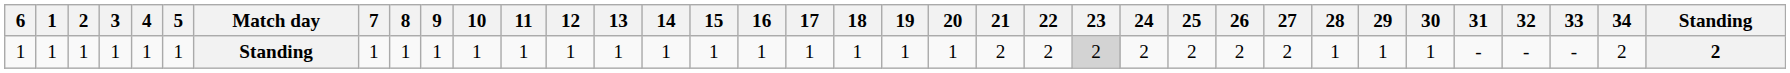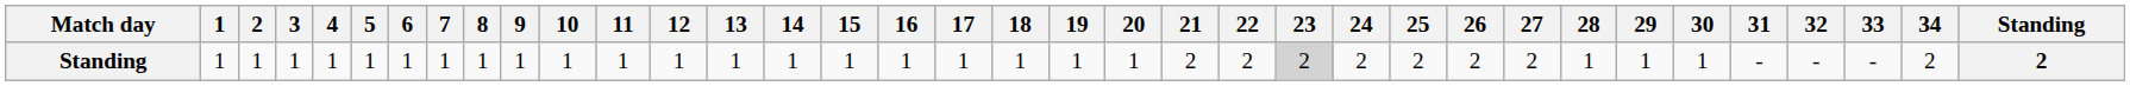columns swapped: Match day <-> 6
